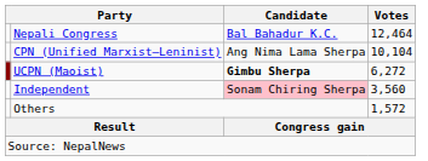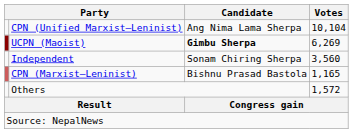- row: Nepali Congress | Bal Bahadur K.C. | 12,464
UCPN (Maoist) | Votes: 6,272 -> 6,269
Independent | Candidate: pink background -> no background
+ row: CPN (Marxist–Leninist) | Bishnu Prasad Bastola | 1,165
